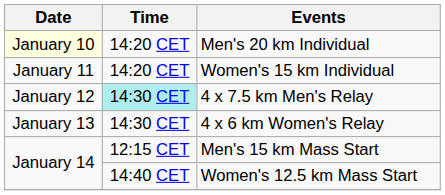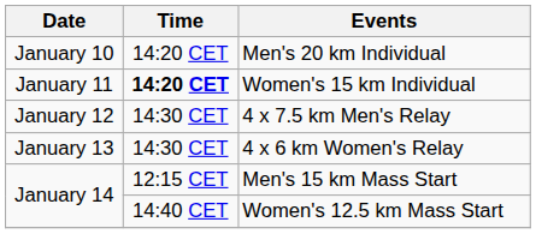Men's 20 km Individual | Date: lightyellow background -> no background
Women's 15 km Individual | Time: normal -> bold
4 x 7.5 km Men's Relay | Time: paleturquoise background -> no background
